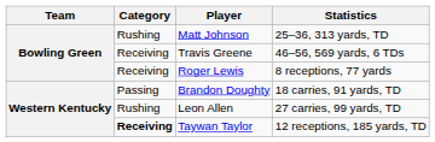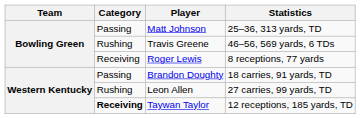Matt Johnson | Category: Rushing -> Passing
Travis Greene | Category: Receiving -> Rushing
